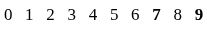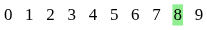0 | column 8: bold -> normal
0 | column 9: no background -> lightgreen background
0 | column 10: bold -> normal
